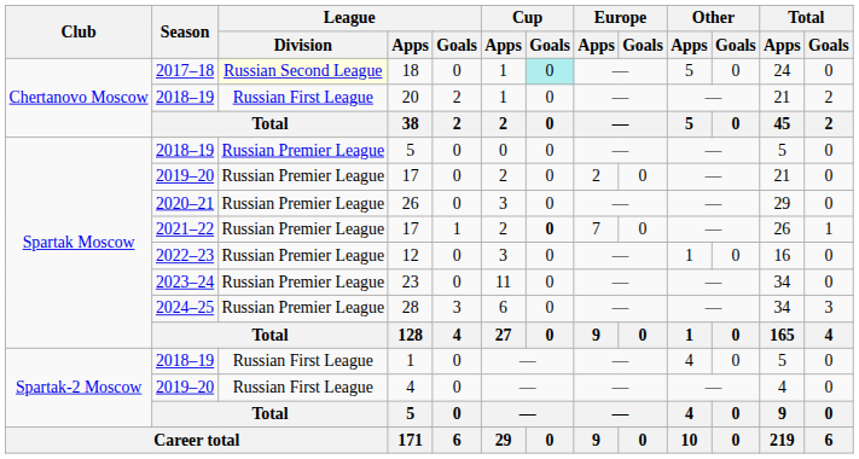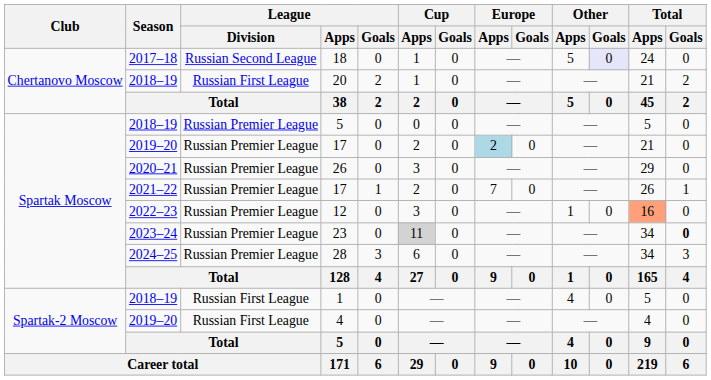18 | League / Division: lightyellow background -> no background
18 | Cup / Goals: paleturquoise background -> no background
18 | Other / Goals: no background -> lavender background
2019–20 / 17 | Europe / Apps: no background -> lightblue background
2021–22 / 17 | Cup / Goals: bold -> normal
12 | Total / Apps: no background -> lightsalmon background
23 | Cup / Apps: no background -> lightgrey background
23 | Total / Goals: normal -> bold
